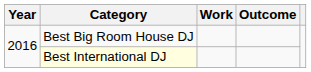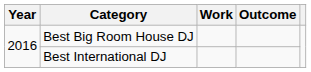Best International DJ | Category: lightyellow background -> no background
